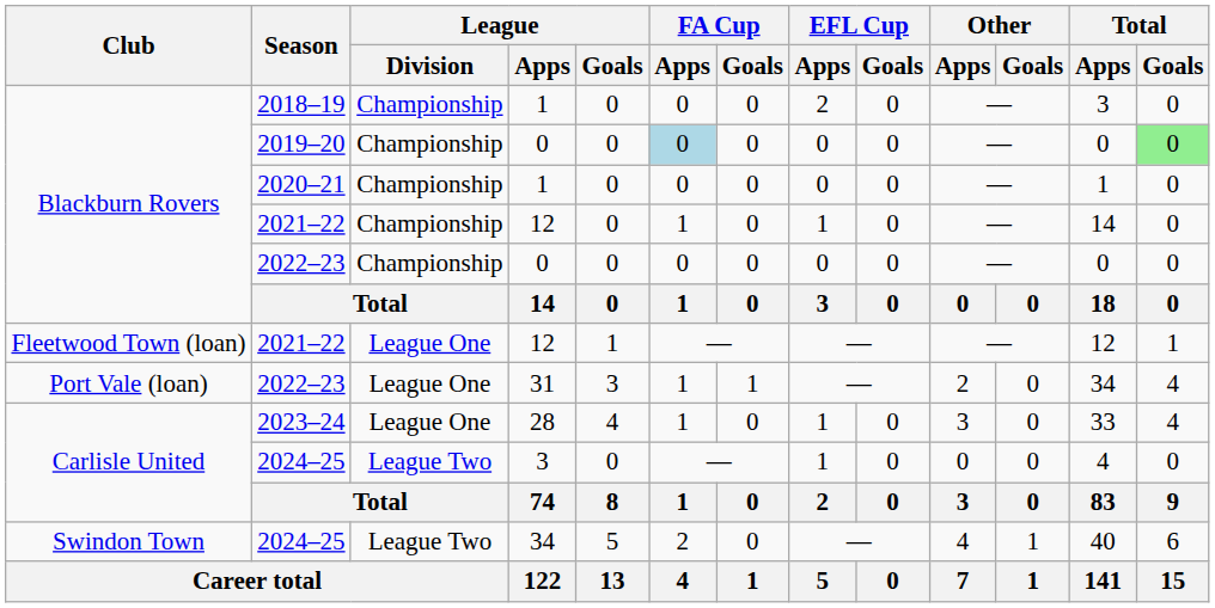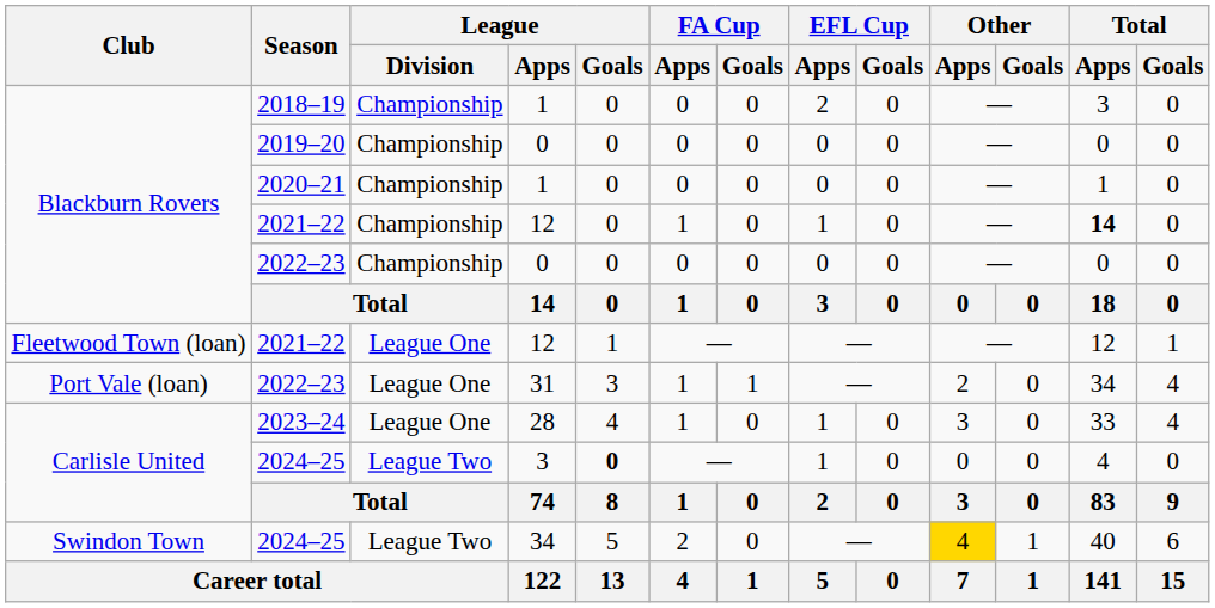2019–20 | FA Cup / Apps: lightblue background -> no background
2019–20 | Total / Goals: lightgreen background -> no background
Blackburn Rovers / 2021–22 | Total / Apps: normal -> bold
Carlisle United / 2024–25 | League / Goals: normal -> bold
Swindon Town / 2024–25 | Other / Apps: no background -> gold background
